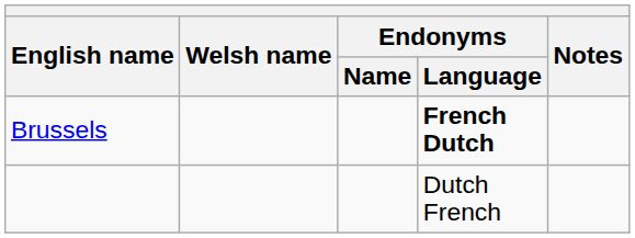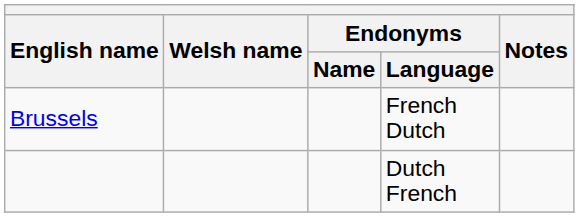Brussels | Endonyms / Language: bold -> normal
